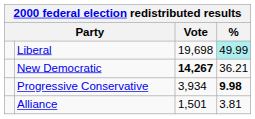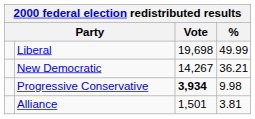Liberal | %: paleturquoise background -> no background
New Democratic | Vote: bold -> normal
Progressive Conservative | Vote: normal -> bold
Progressive Conservative | %: bold -> normal
